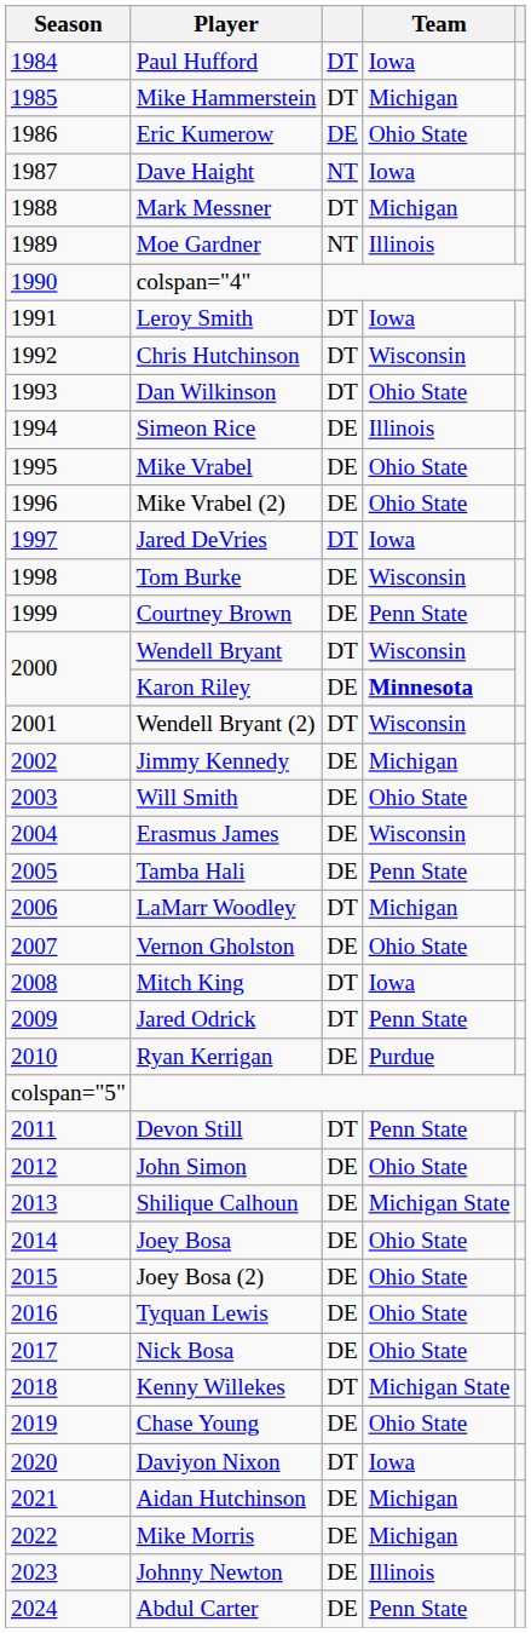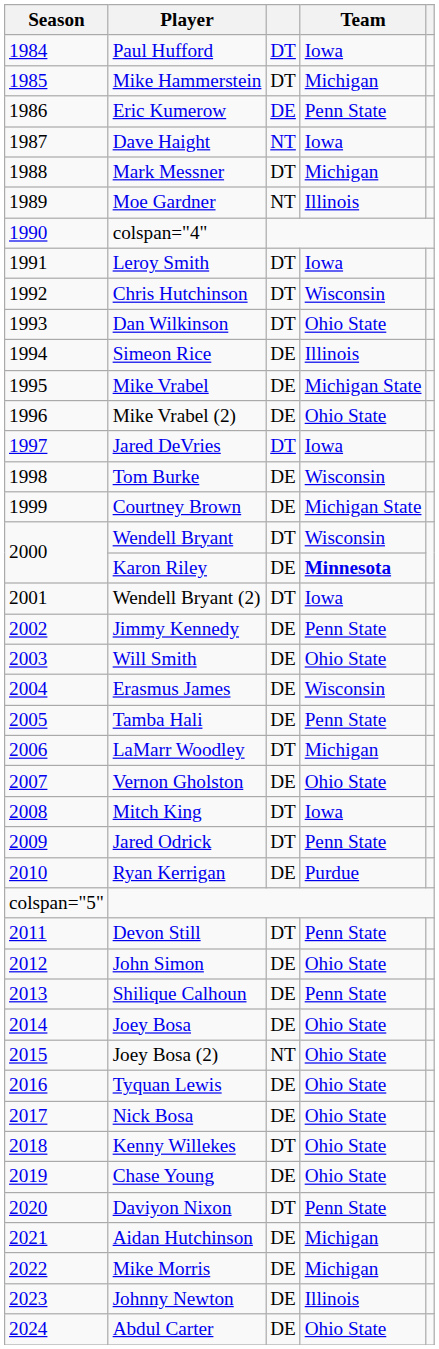Eric Kumerow | Team: Ohio State -> Penn State
Mike Vrabel | Team: Ohio State -> Michigan State
Courtney Brown | Team: Penn State -> Michigan State
Wendell Bryant (2) | Team: Wisconsin -> Iowa
Jimmy Kennedy | Team: Michigan -> Penn State
Shilique Calhoun | Team: Michigan State -> Penn State
Joey Bosa (2) | column 3: DE -> NT
Kenny Willekes | Team: Michigan State -> Ohio State
Daviyon Nixon | Team: Iowa -> Penn State
Abdul Carter | Team: Penn State -> Ohio State
